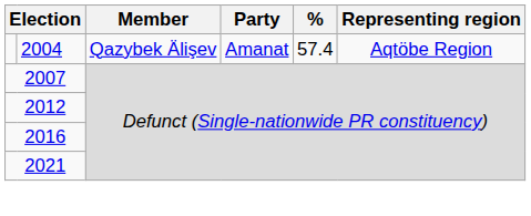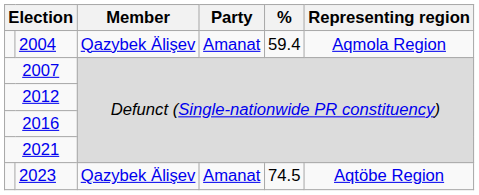2004 | %: 57.4 -> 59.4
2004 | Representing region: Aqtöbe Region -> Aqmola Region
+ row: 2023 | Qazybek Älişev | Amanat | 74.5 | Aqtöbe Region
